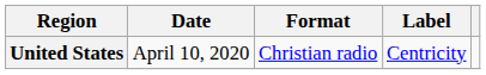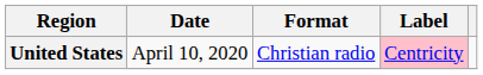United States / April 10, 2020 | Label: no background -> pink background
